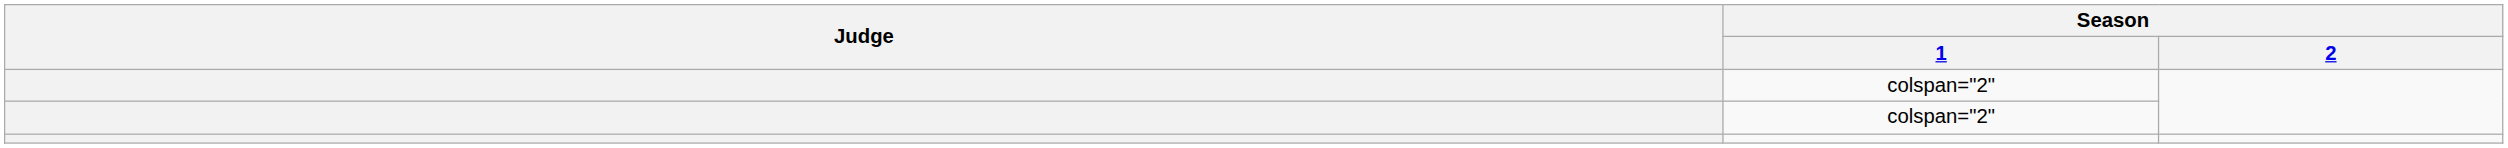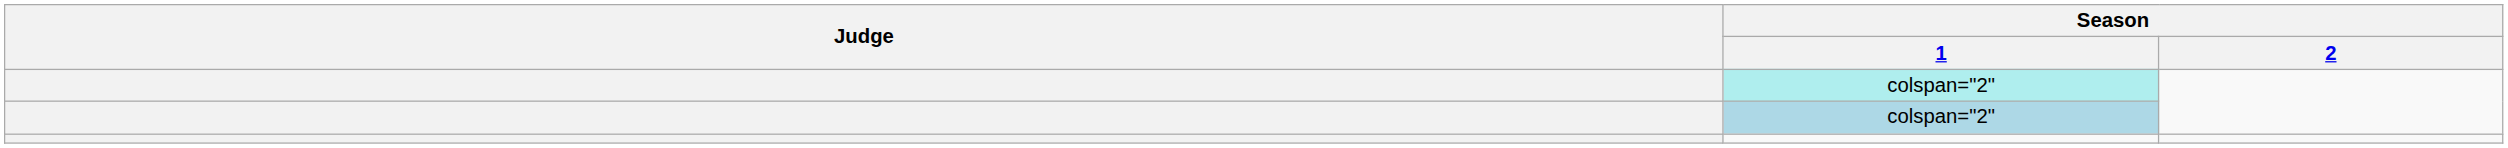row 3 | Season / 1: no background -> paleturquoise background
row 4 | Season / 1: no background -> lightblue background
